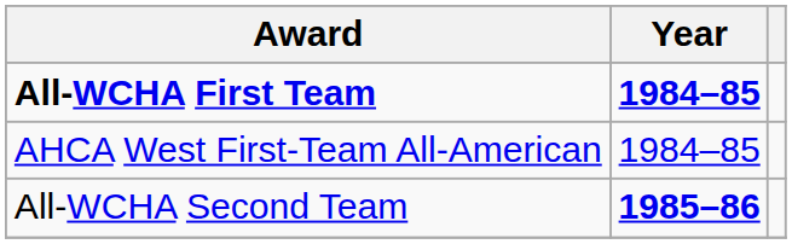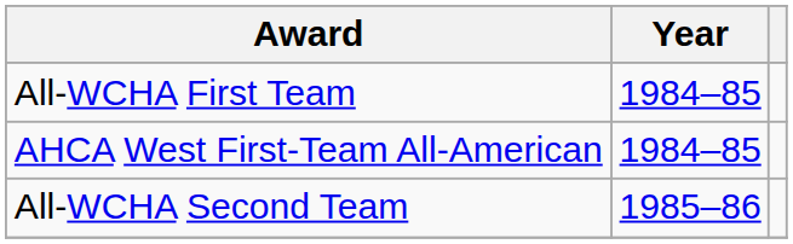row 2 | Award: bold -> normal
row 2 | Year: bold -> normal
row 4 | Year: bold -> normal
